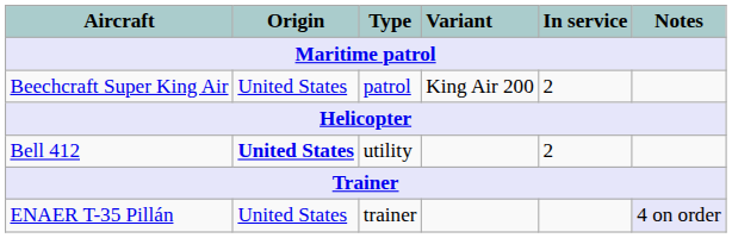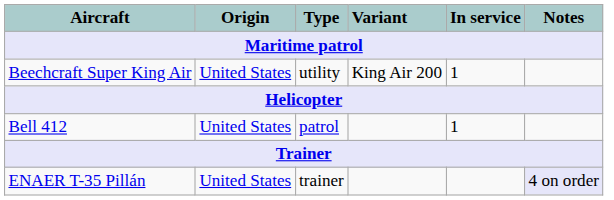Beechcraft Super King Air | Type: patrol -> utility
Beechcraft Super King Air | In service: 2 -> 1
Bell 412 | Origin: bold -> normal
Bell 412 | Type: utility -> patrol
Bell 412 | In service: 2 -> 1
